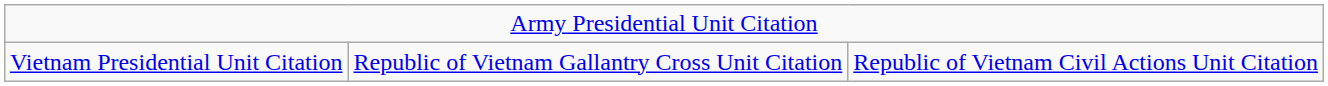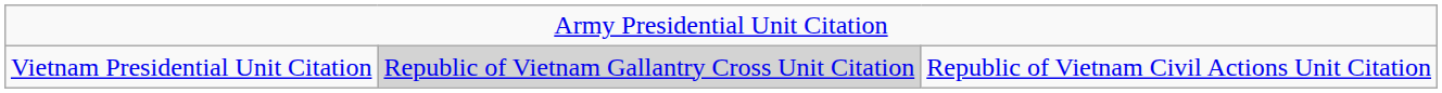Vietnam Presidential Unit Citation | column 2: no background -> lightgrey background
